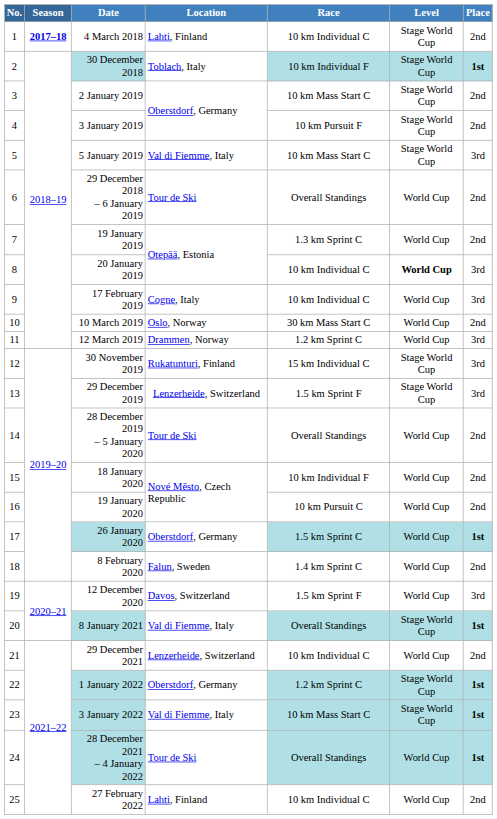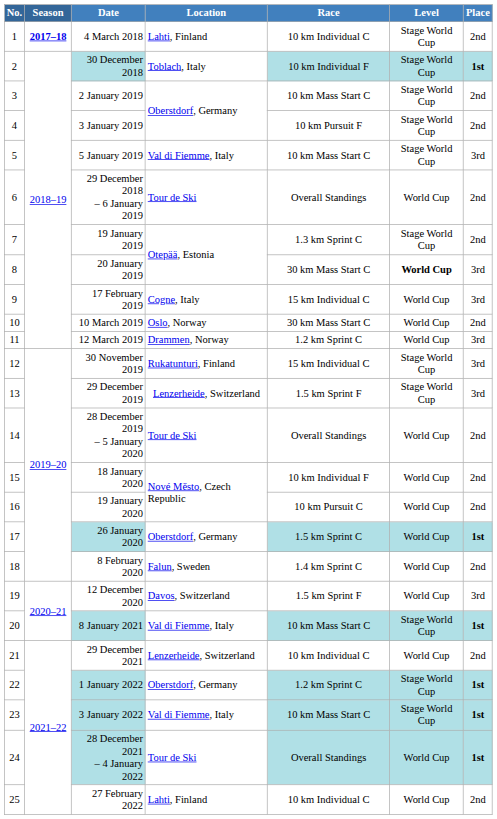19 January 2019 | Level: World Cup -> Stage World Cup
20 January 2019 | Race: 10 km Individual C -> 30 km Mass Start C
17 February 2019 | Race: 10 km Individual C -> 15 km Individual C
8 January 2021 | Race: Overall Standings -> 10 km Mass Start C
